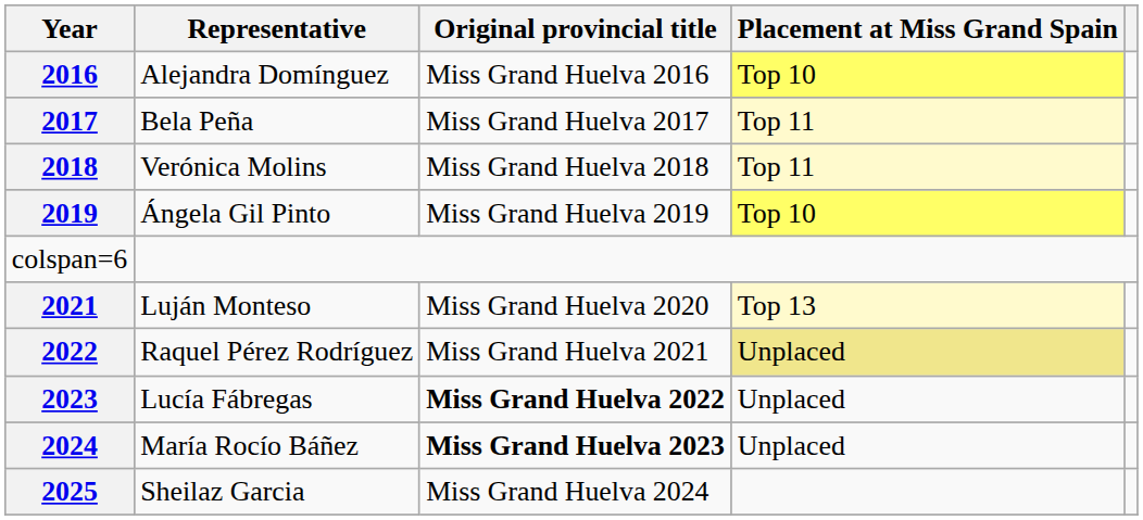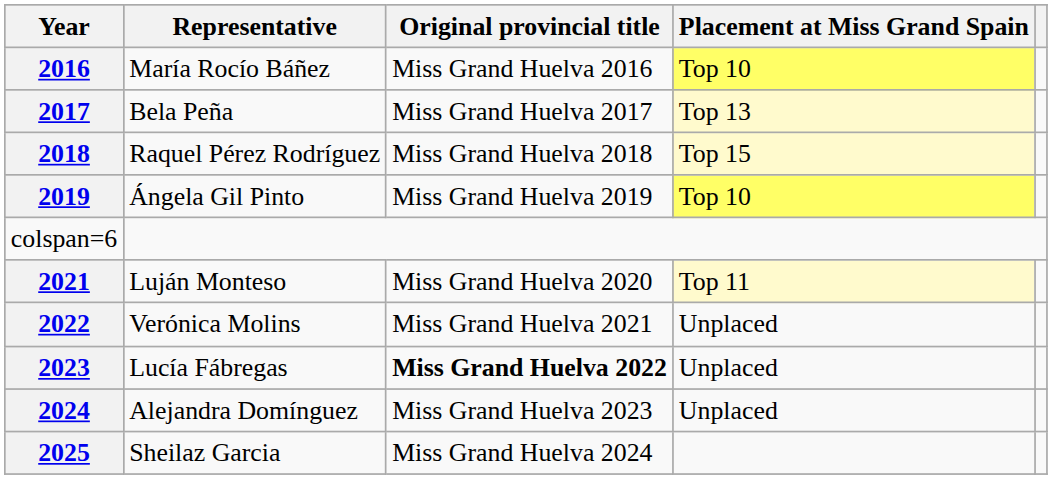2016 | Representative: Alejandra Domínguez -> María Rocío Báñez
2017 | Placement at Miss Grand Spain: Top 11 -> Top 13
2018 | Representative: Verónica Molins -> Raquel Pérez Rodríguez
2018 | Placement at Miss Grand Spain: Top 11 -> Top 15
2021 | Placement at Miss Grand Spain: Top 13 -> Top 11
2022 | Representative: Raquel Pérez Rodríguez -> Verónica Molins
2022 | Placement at Miss Grand Spain: khaki background -> no background
2024 | Representative: María Rocío Báñez -> Alejandra Domínguez
2024 | Original provincial title: bold -> normal
